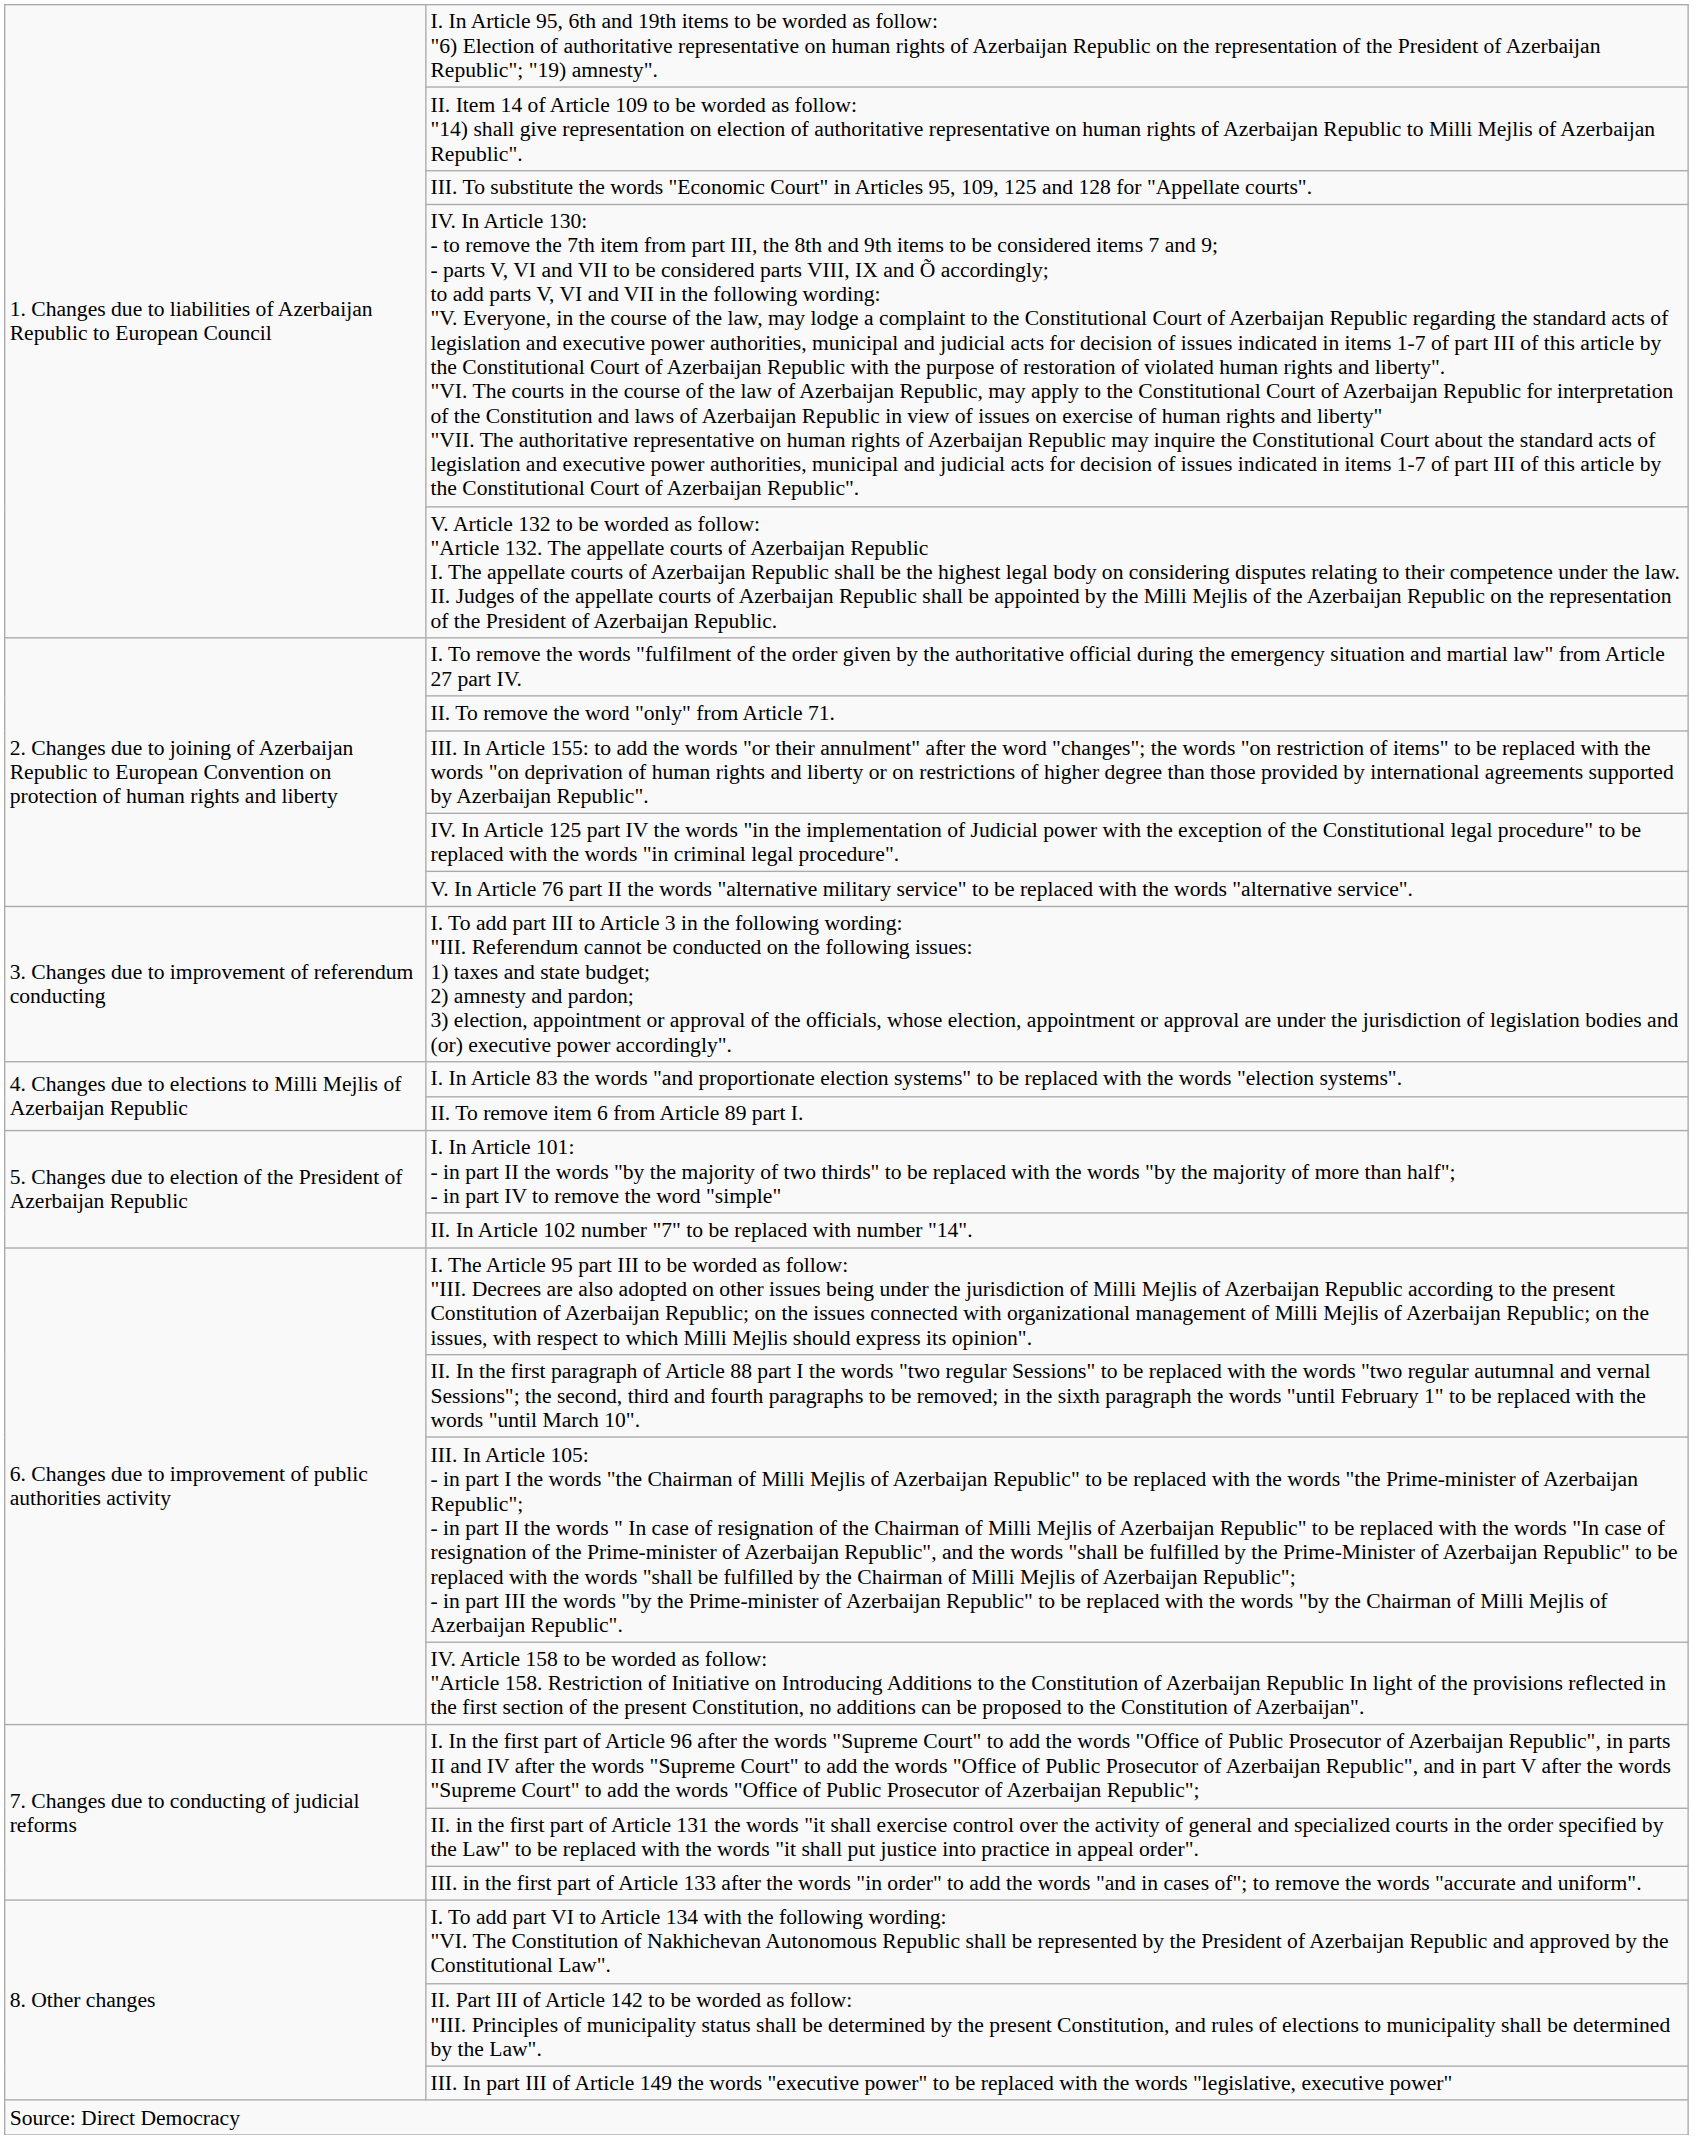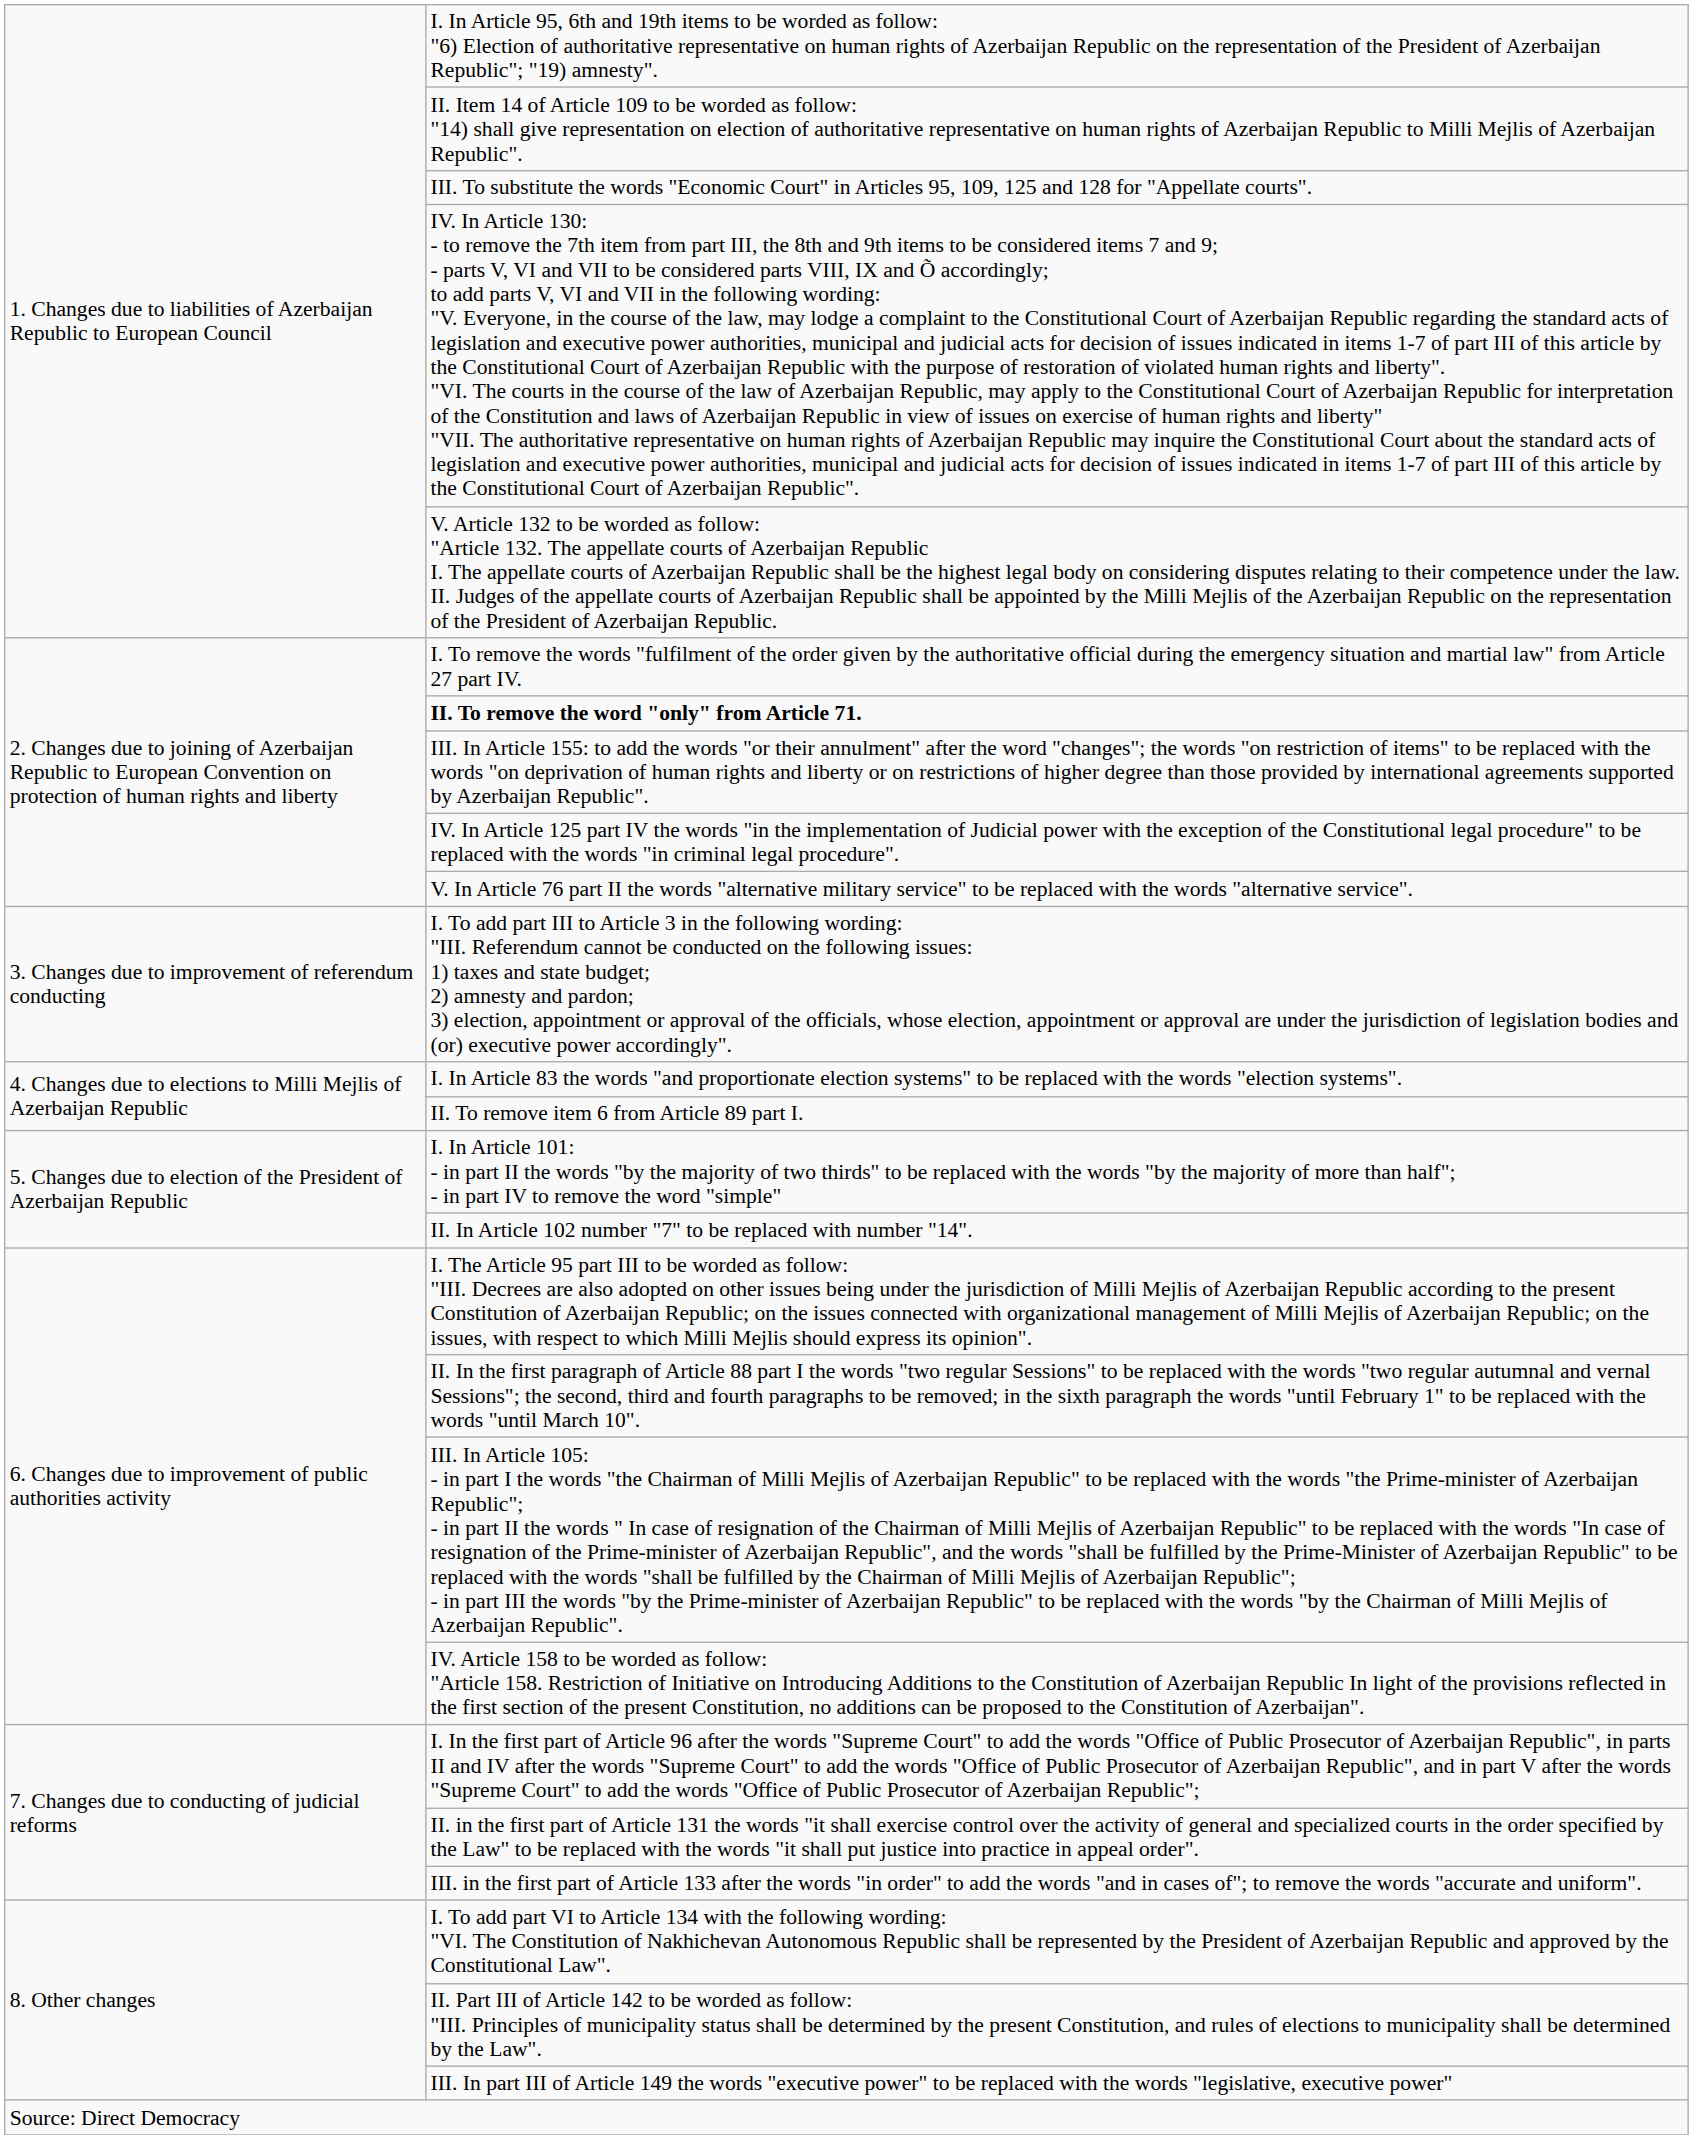II. To remove the word "only" from Article 71. | column 2: normal -> bold
